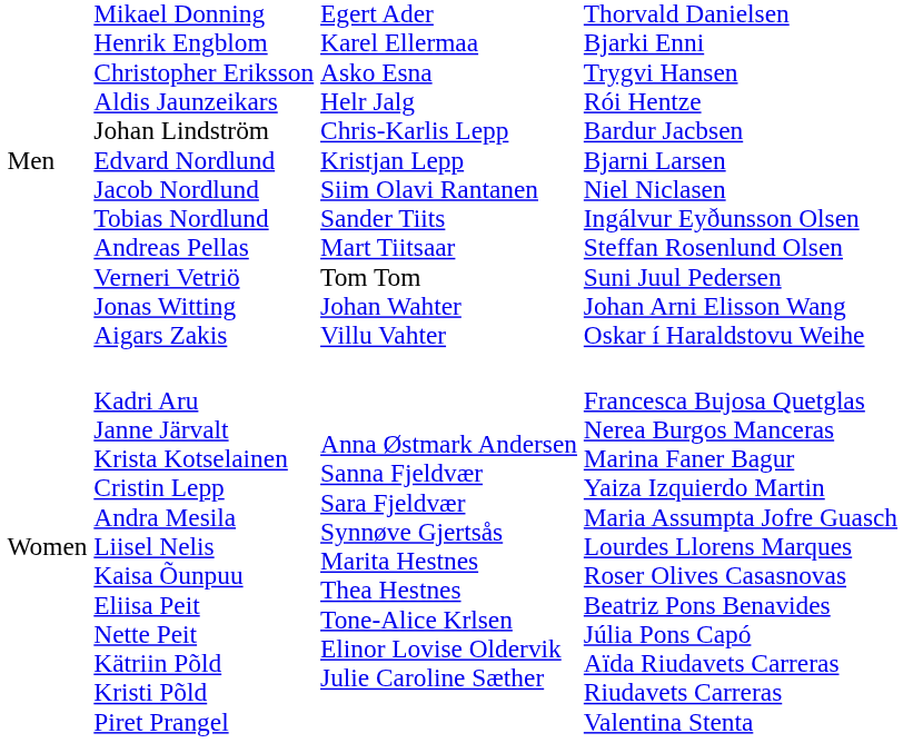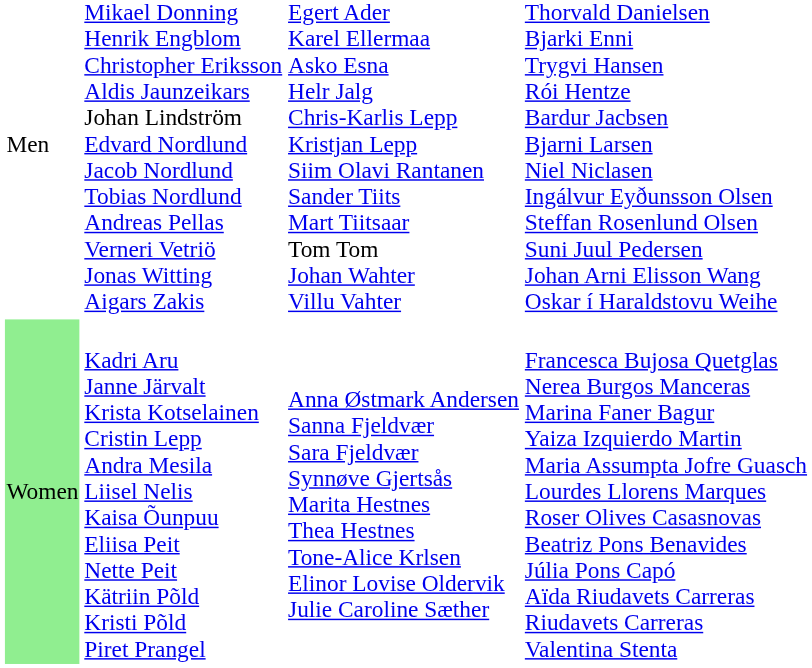Women | column 1: no background -> lightgreen background
